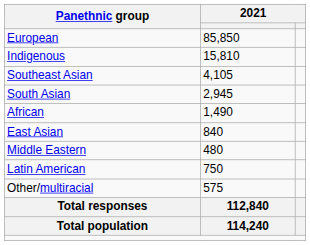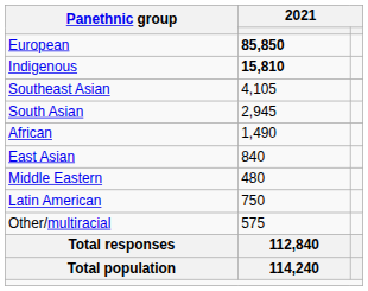European | column 2: normal -> bold
Indigenous | column 2: normal -> bold
